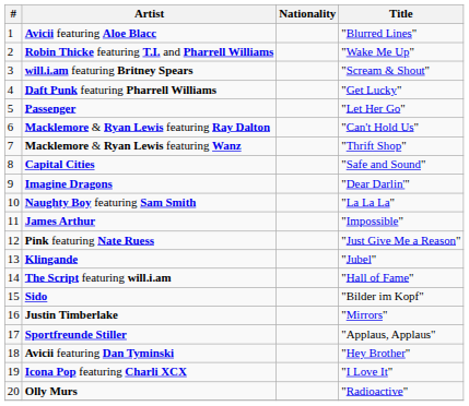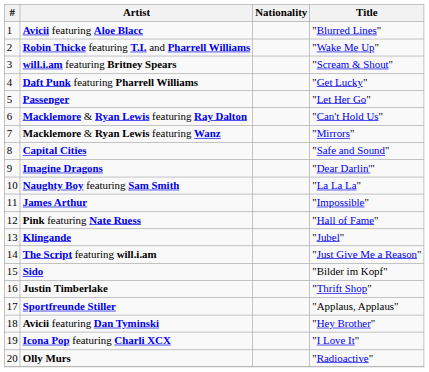Macklemore & Ryan Lewis featuring Wanz | Title: "Thrift Shop" -> "Mirrors"
Pink featuring Nate Ruess | Title: "Just Give Me a Reason" -> "Hall of Fame"
The Script featuring will.i.am | Title: "Hall of Fame" -> "Just Give Me a Reason"
Justin Timberlake | Title: "Mirrors" -> "Thrift Shop"
